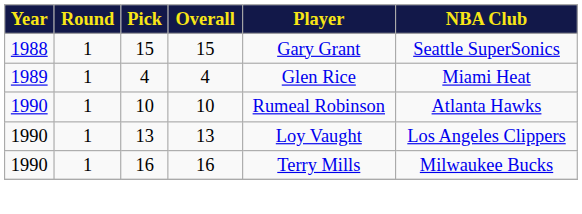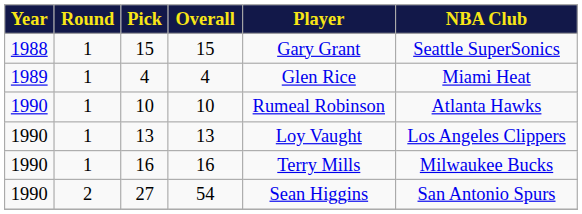+ row: 1990 | 2 | 27 | 54 | Sean Higgins | San Antonio Spurs
